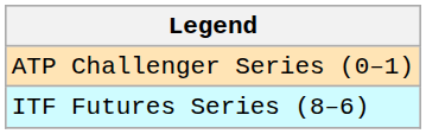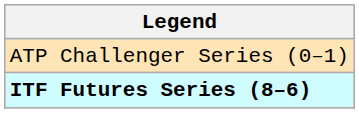row 3 | column 1: normal -> bold
